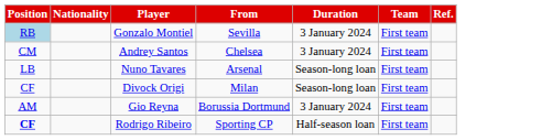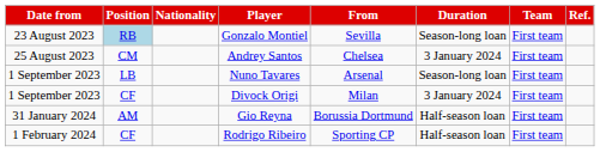+ column: Date from | 23 August 2023 | 25 August 2023 | 1 September 2023 | 1 September 2023 | 31 January 2024 | 1 February 2024
Gonzalo Montiel | Duration: 3 January 2024 -> Season-long loan
Divock Origi | Duration: Season-long loan -> 3 January 2024
Gio Reyna | Duration: 3 January 2024 -> Half-season loan
Rodrigo Ribeiro | Position: bold -> normal
